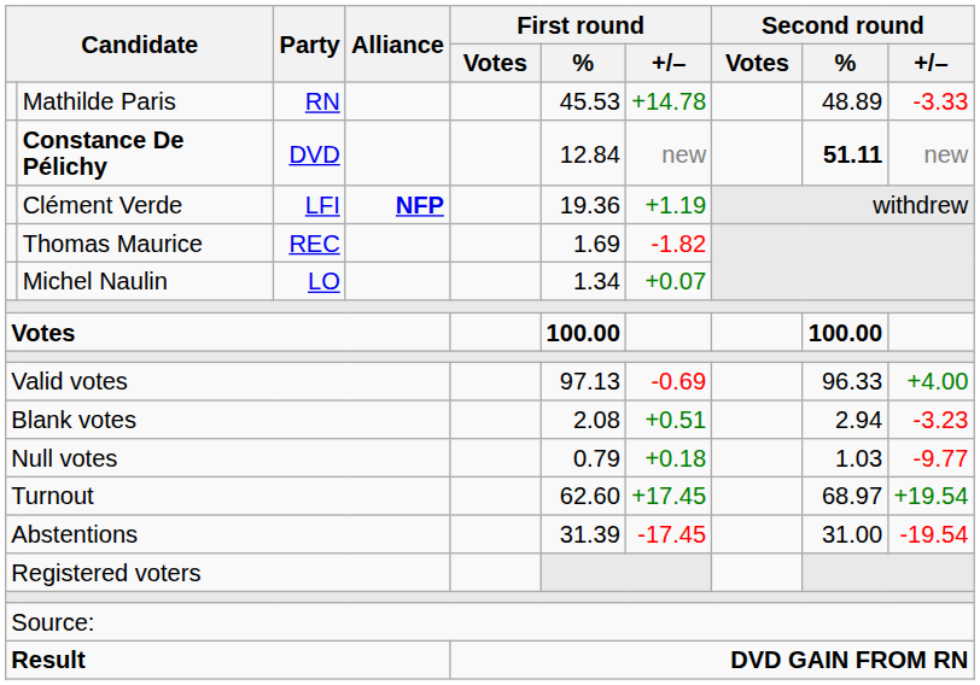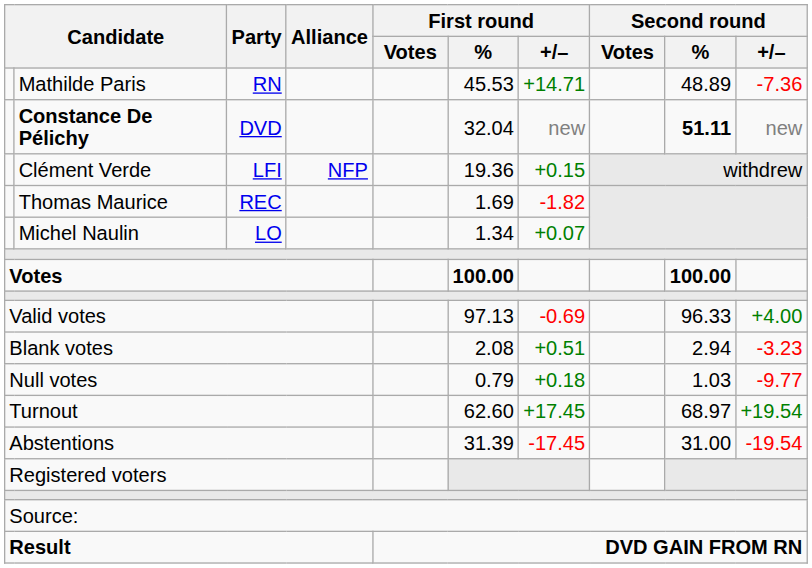Mathilde Paris | First round / +/–: +14.78 -> +14.71
Mathilde Paris | Second round / +/–: -3.33 -> -7.36
Constance De Pélichy | First round / %: 12.84 -> 32.04
Clément Verde | Alliance: bold -> normal
Clément Verde | First round / +/–: +1.19 -> +0.15
